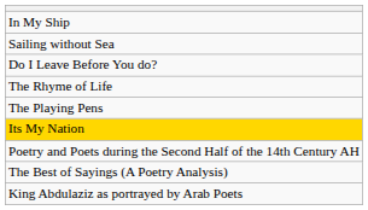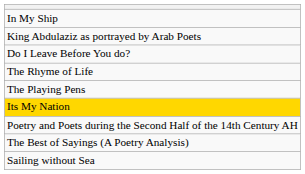row 3 | column 1: Sailing without Sea -> King Abdulaziz as portrayed by Arab Poets
row 10 | column 1: King Abdulaziz as portrayed by Arab Poets -> Sailing without Sea
